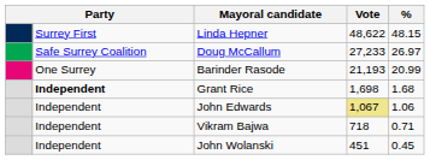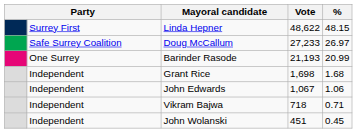Grant Rice | column 2: bold -> normal
John Edwards | Vote: khaki background -> no background
